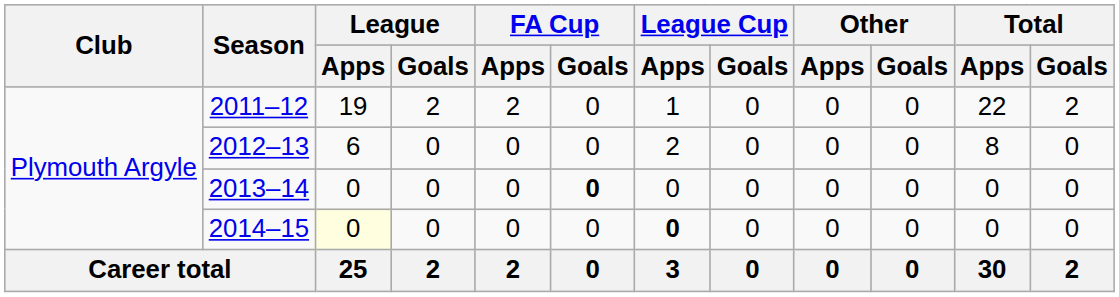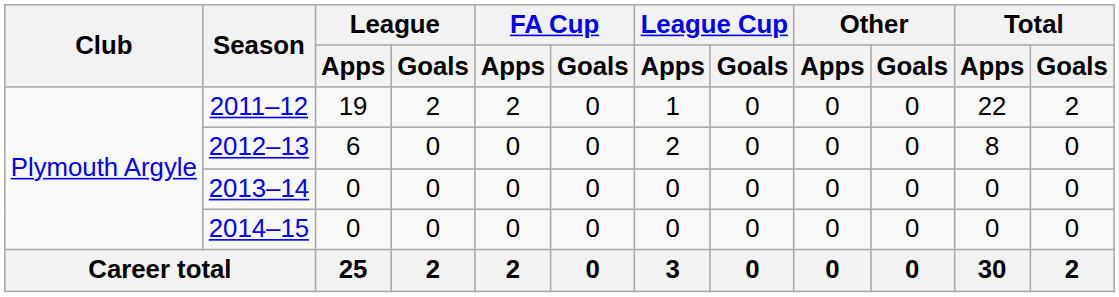2013–14 | FA Cup / Goals: bold -> normal
2014–15 | League / Apps: lightyellow background -> no background
2014–15 | League Cup / Apps: bold -> normal
